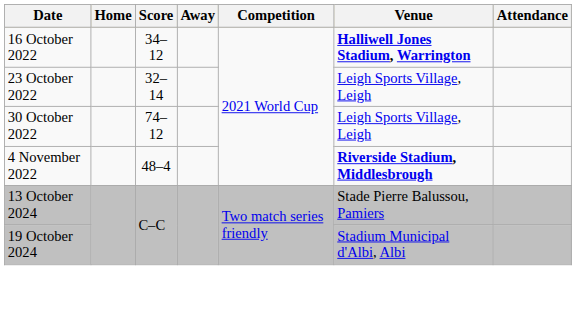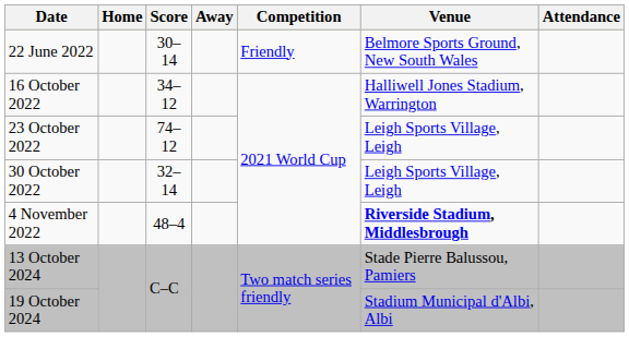+ row: 22 June 2022 | 30–14 | Friendly | Belmore Sports Ground, New South Wales
16 October 2022 | Venue: bold -> normal
23 October 2022 | Score: 32–14 -> 74–12
30 October 2022 | Score: 74–12 -> 32–14
